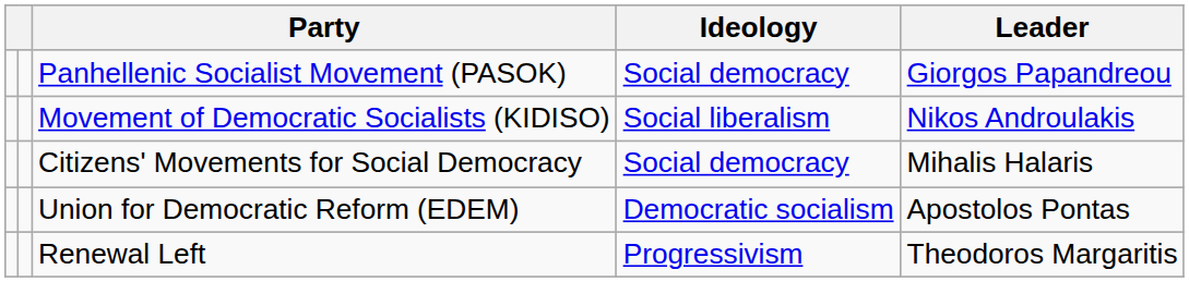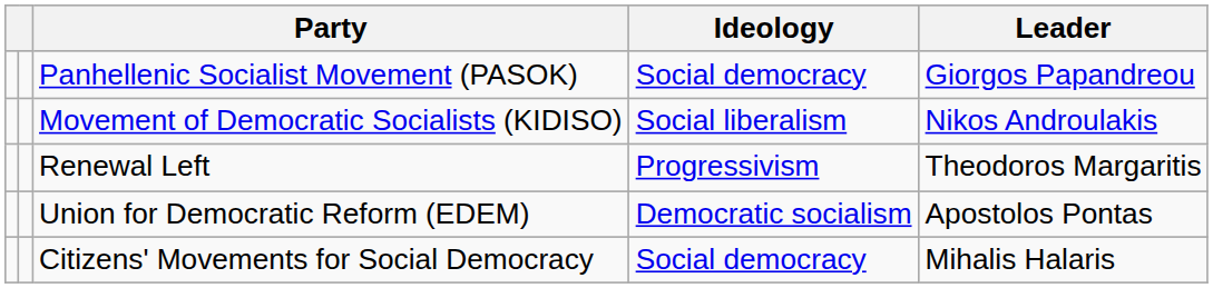rows swapped: Citizens' Movements for Social Democracy <-> Renewal Left
